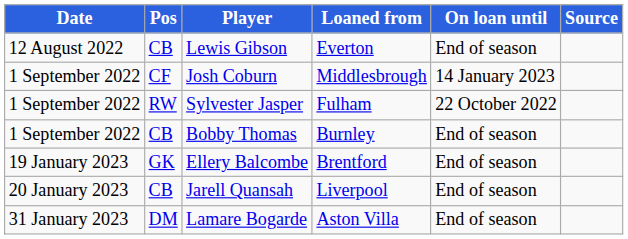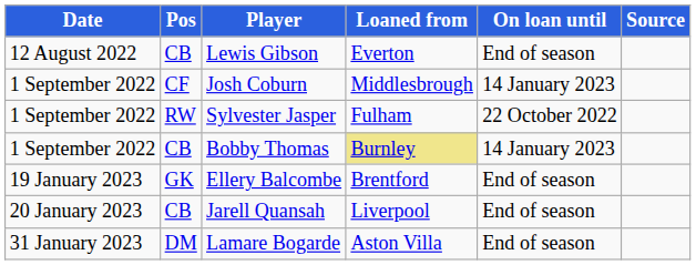Bobby Thomas | Loaned from: no background -> khaki background
Bobby Thomas | On loan until: End of season -> 14 January 2023
